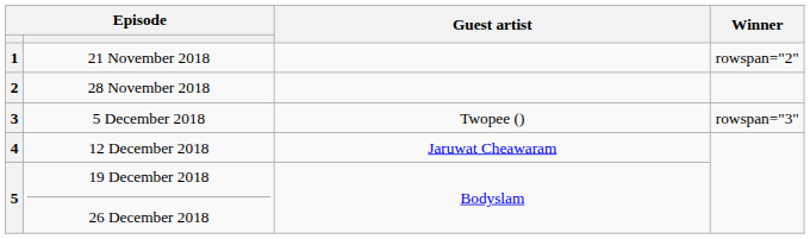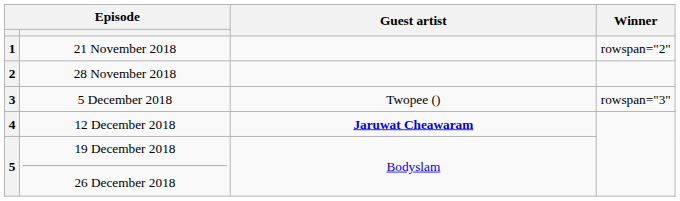4 | Guest artist: normal -> bold
